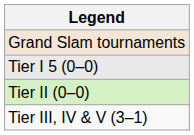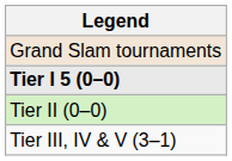row 3 | column 1: normal -> bold
